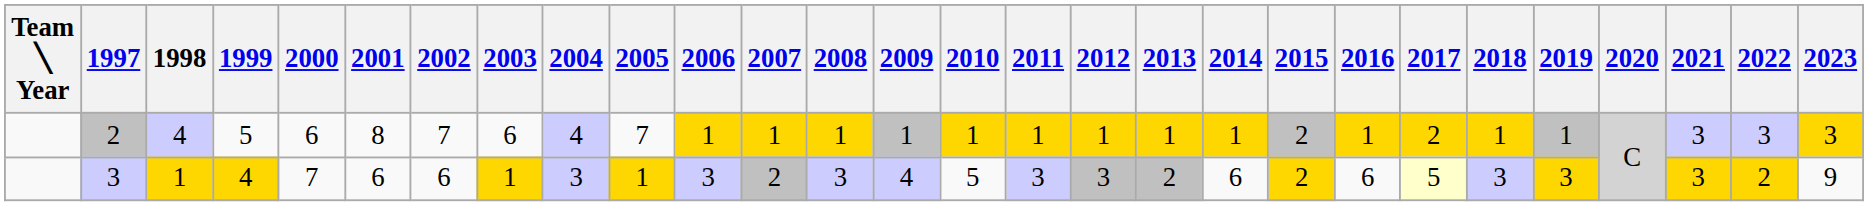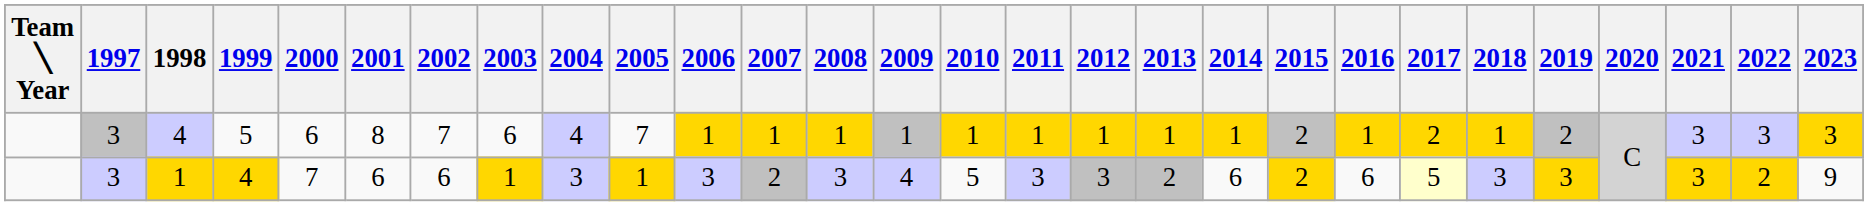row 2 | 1997: 2 -> 3
row 2 | 2019: 1 -> 2
